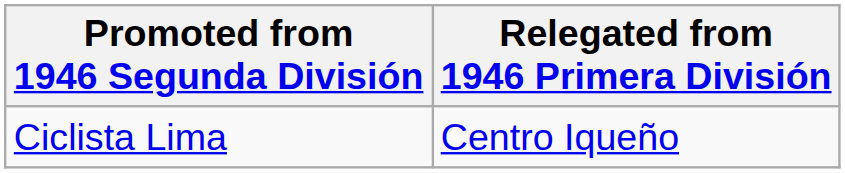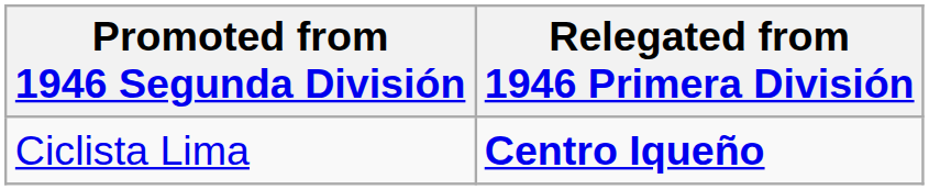Ciclista Lima | Relegated from 1946 Primera División: normal -> bold
